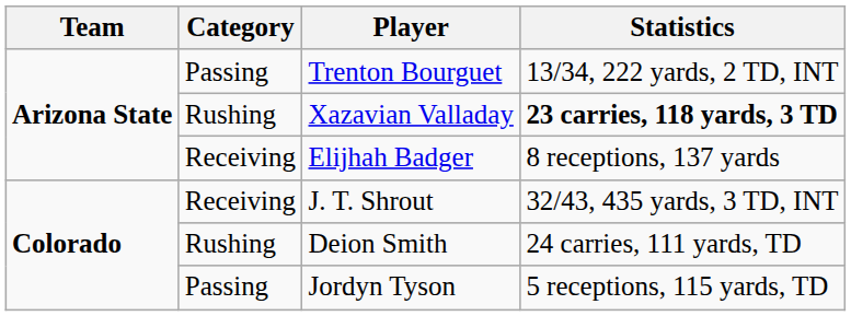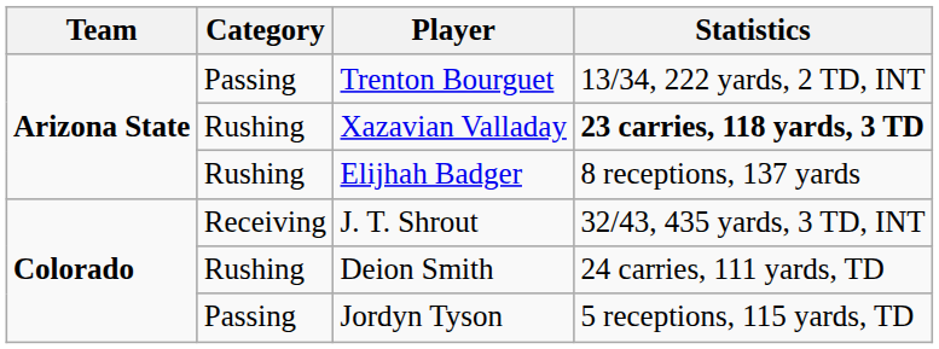Elijhah Badger | Category: Receiving -> Rushing
